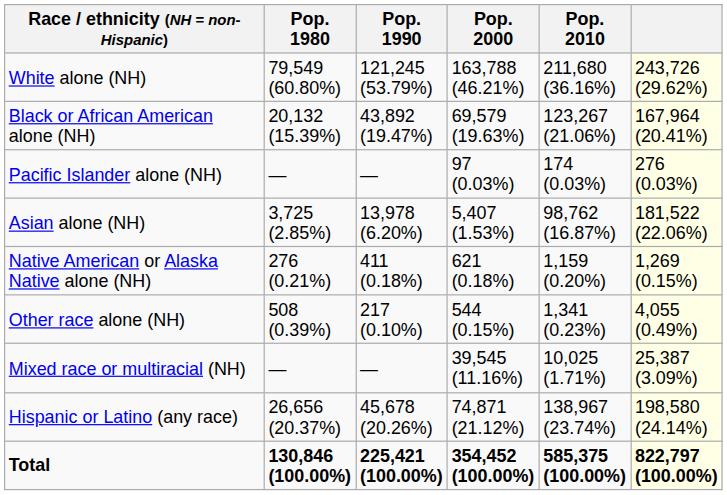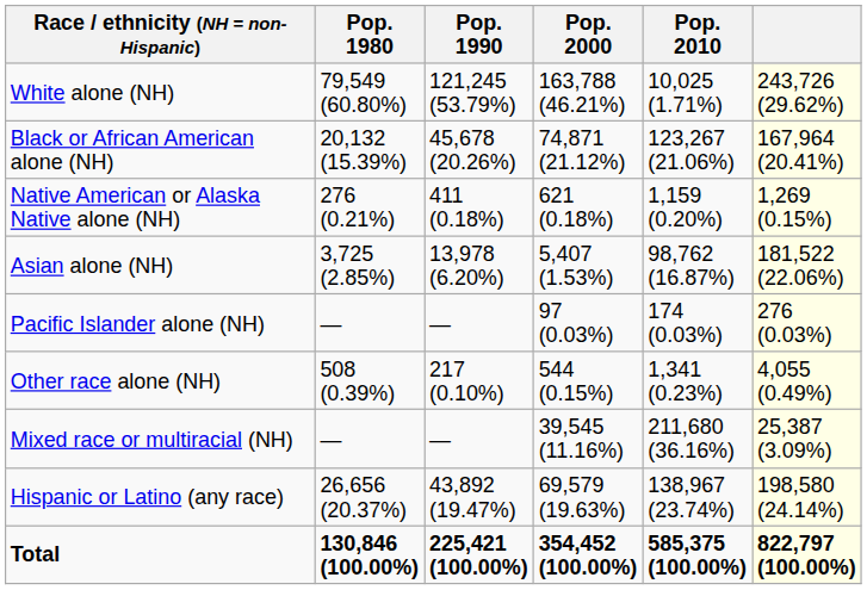White alone (NH) | Pop. 2010: 211,680 (36.16%) -> 10,025 (1.71%)
Black or African American alone (NH) | Pop. 1990: 43,892 (19.47%) -> 45,678 (20.26%)
Black or African American alone (NH) | Pop. 2000: 69,579 (19.63%) -> 74,871 (21.12%)
rows swapped: Native American or Alaska Native alone (NH) <-> Pacific Islander alone (NH)
Mixed race or multiracial (NH) | Pop. 2010: 10,025 (1.71%) -> 211,680 (36.16%)
Hispanic or Latino (any race) | Pop. 1990: 45,678 (20.26%) -> 43,892 (19.47%)
Hispanic or Latino (any race) | Pop. 2000: 74,871 (21.12%) -> 69,579 (19.63%)
